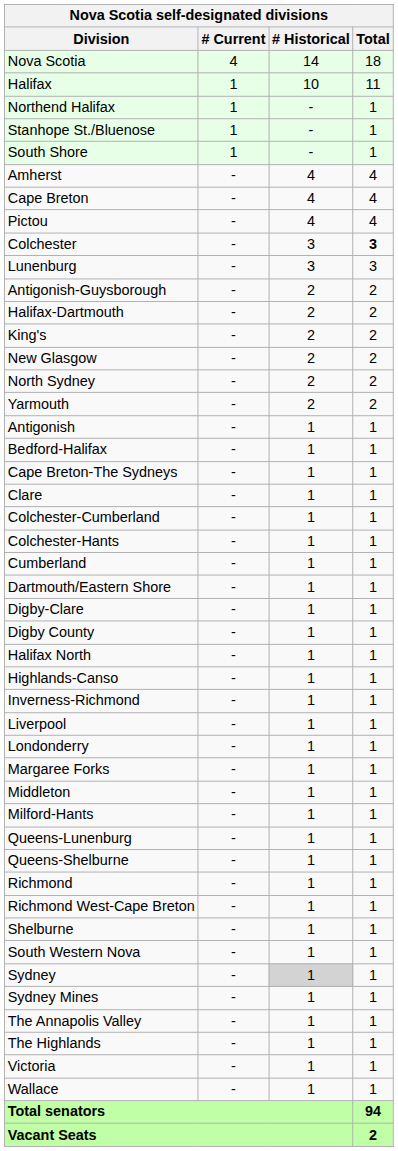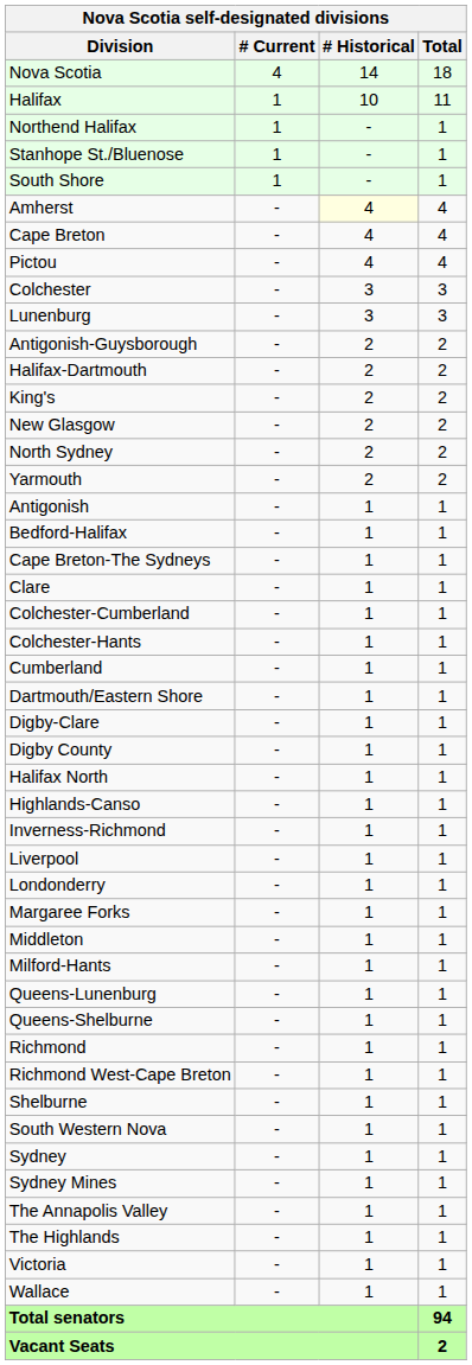Amherst | # Historical: no background -> lightyellow background
Colchester | Total: bold -> normal
Sydney | # Historical: lightgrey background -> no background
